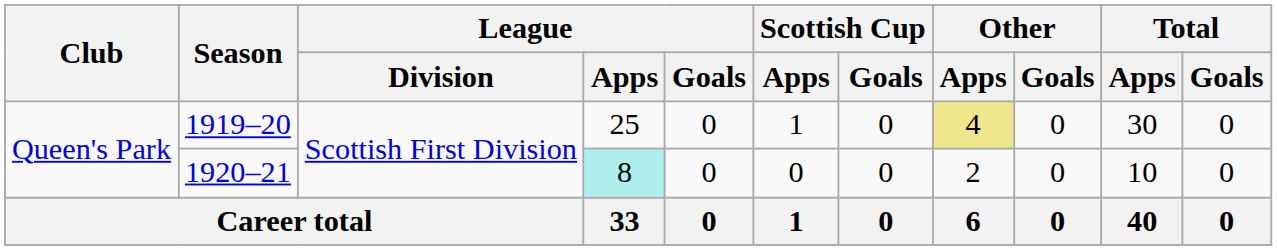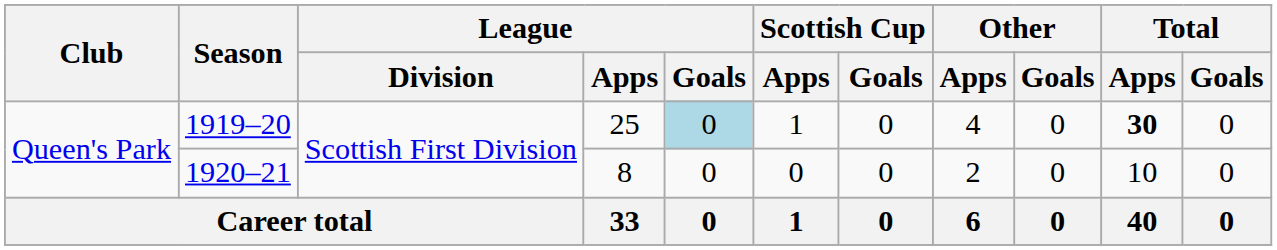1919–20 | League / Goals: no background -> lightblue background
1919–20 | Other / Apps: khaki background -> no background
1919–20 | Total / Apps: normal -> bold
1920–21 | League / Apps: paleturquoise background -> no background
